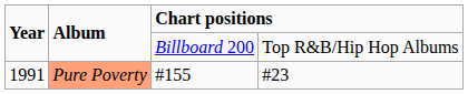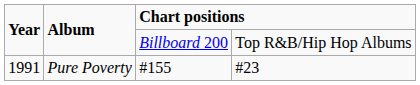1991 | Album: lightsalmon background -> no background
